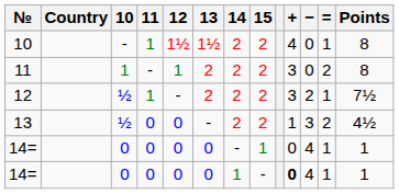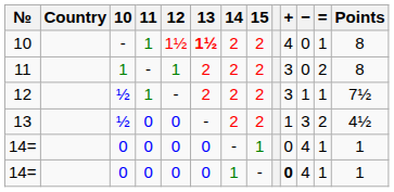row 2 | 13: normal -> bold
row 4 | −: 2 -> 1
